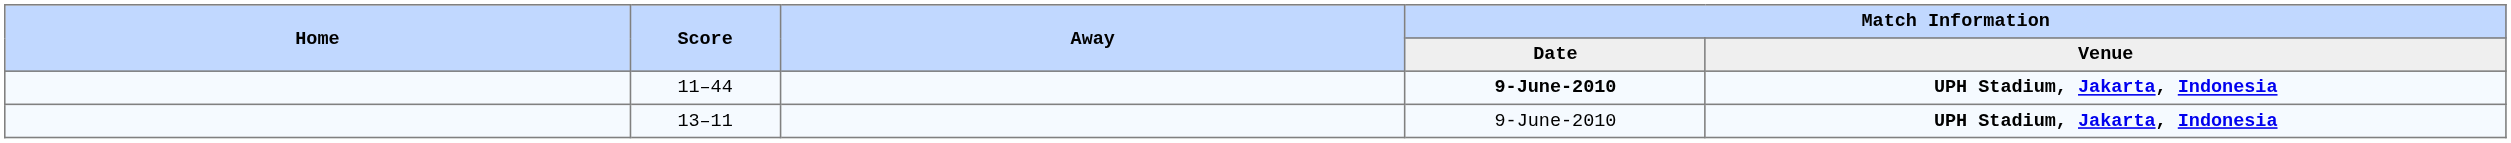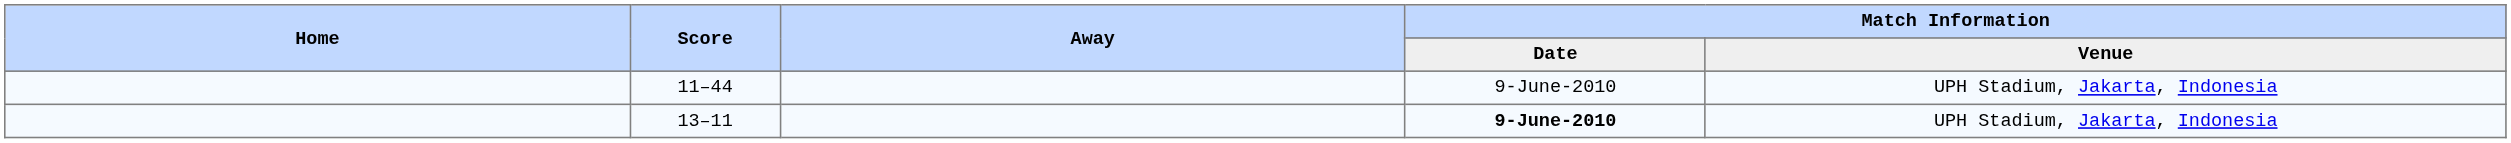11–44 | Match Information / Date: bold -> normal
11–44 | Match Information / Venue: bold -> normal
13–11 | Match Information / Date: normal -> bold
13–11 | Match Information / Venue: bold -> normal
